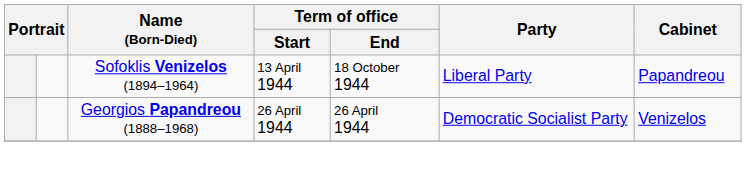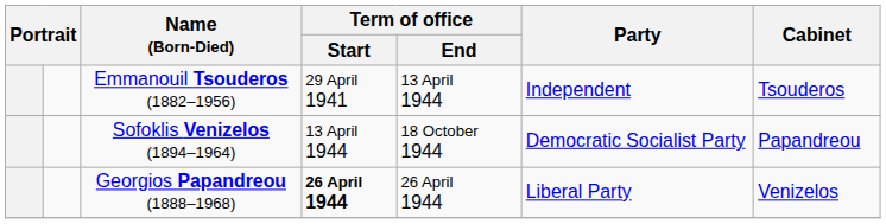+ row: Emmanouil Tsouderos (1882–1956) | 29 April 1941 | 13 April 1944 | Independent | Tsouderos
Sofoklis Venizelos (1894–1964) | Party: Liberal Party -> Democratic Socialist Party
Georgios Papandreou (1888–1968) | Term of office / Start: normal -> bold
Georgios Papandreou (1888–1968) | Party: Democratic Socialist Party -> Liberal Party
